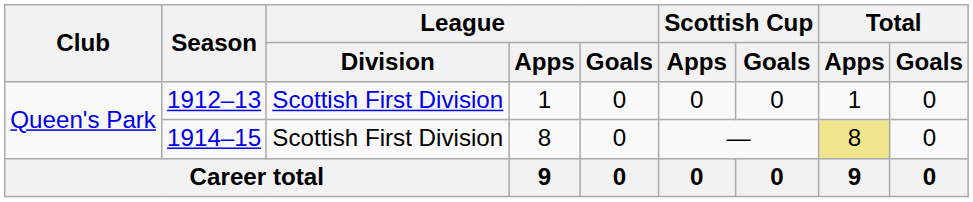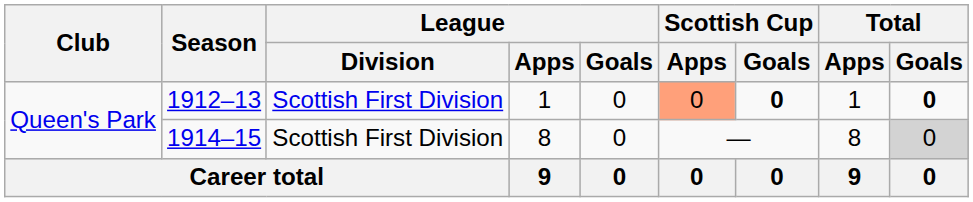1912–13 | Scottish Cup / Apps: no background -> lightsalmon background
1912–13 | Scottish Cup / Goals: normal -> bold
1912–13 | Total / Goals: normal -> bold
1914–15 | Total / Apps: khaki background -> no background
1914–15 | Total / Goals: no background -> lightgrey background
